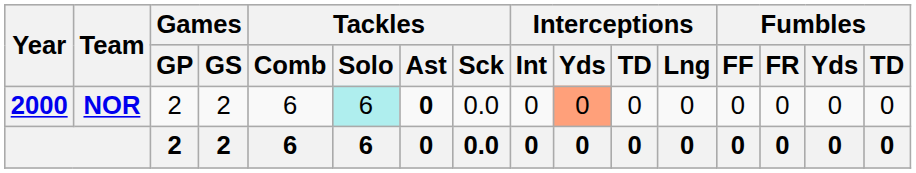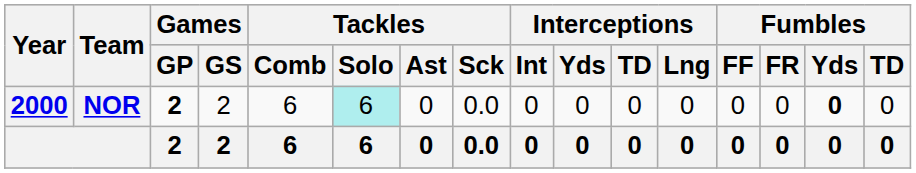NOR | Games / GP: normal -> bold
NOR | Tackles / Ast: bold -> normal
NOR | Interceptions / Yds: lightsalmon background -> no background
NOR | Fumbles / Yds: normal -> bold
